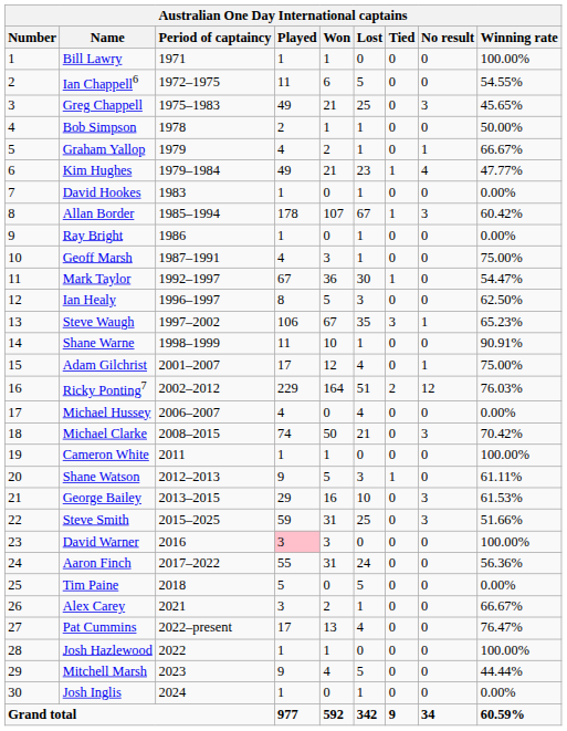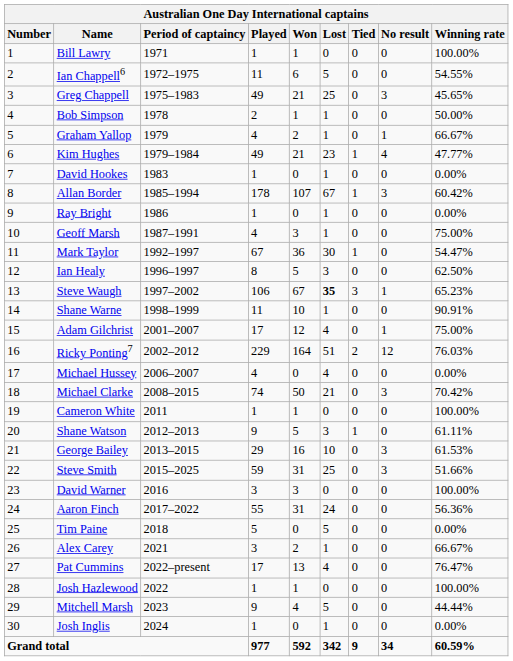Steve Waugh | Lost: normal -> bold
David Warner | Played: pink background -> no background
